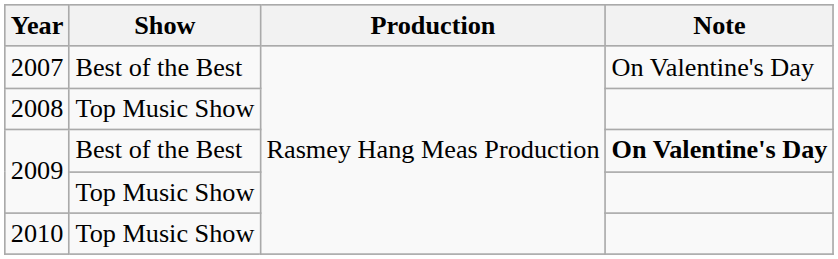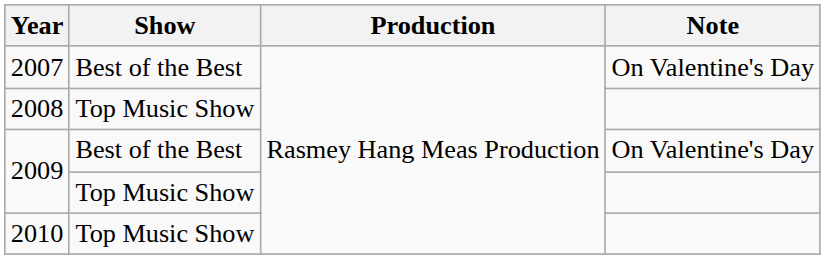2009 / Best of the Best | Note: bold -> normal
